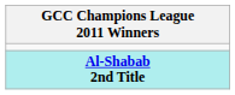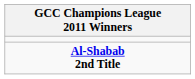row 3 | column 1: paleturquoise background -> no background
